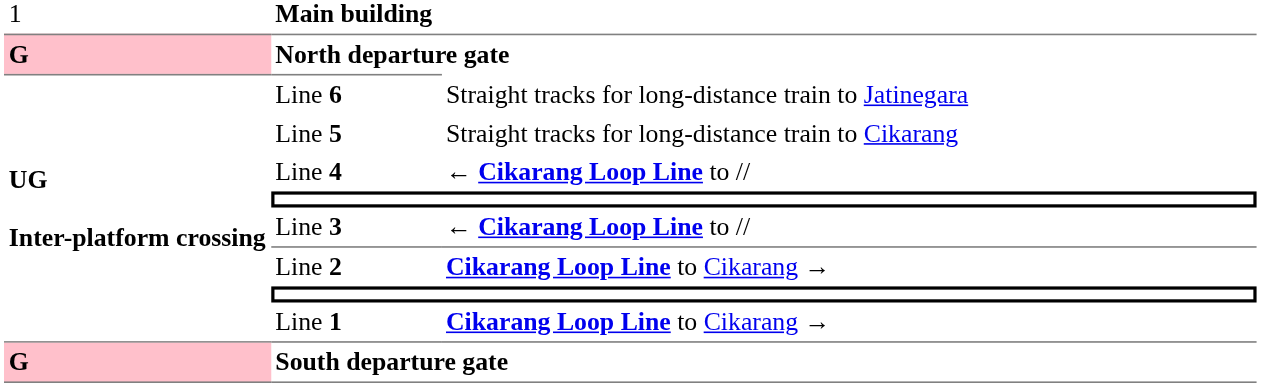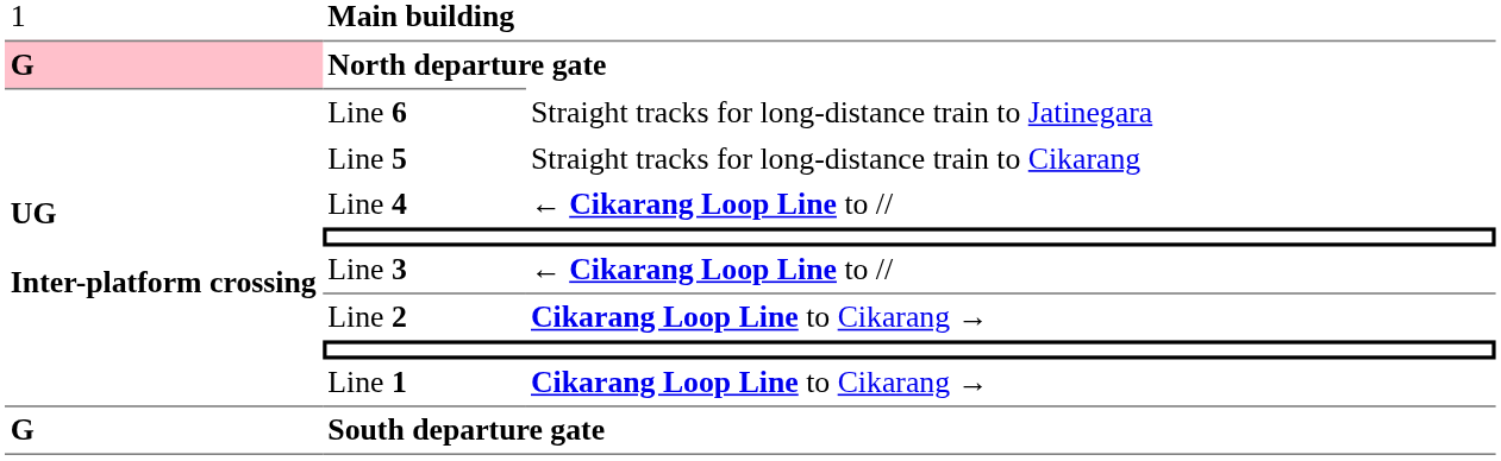South departure gate | column 1: pink background -> no background
